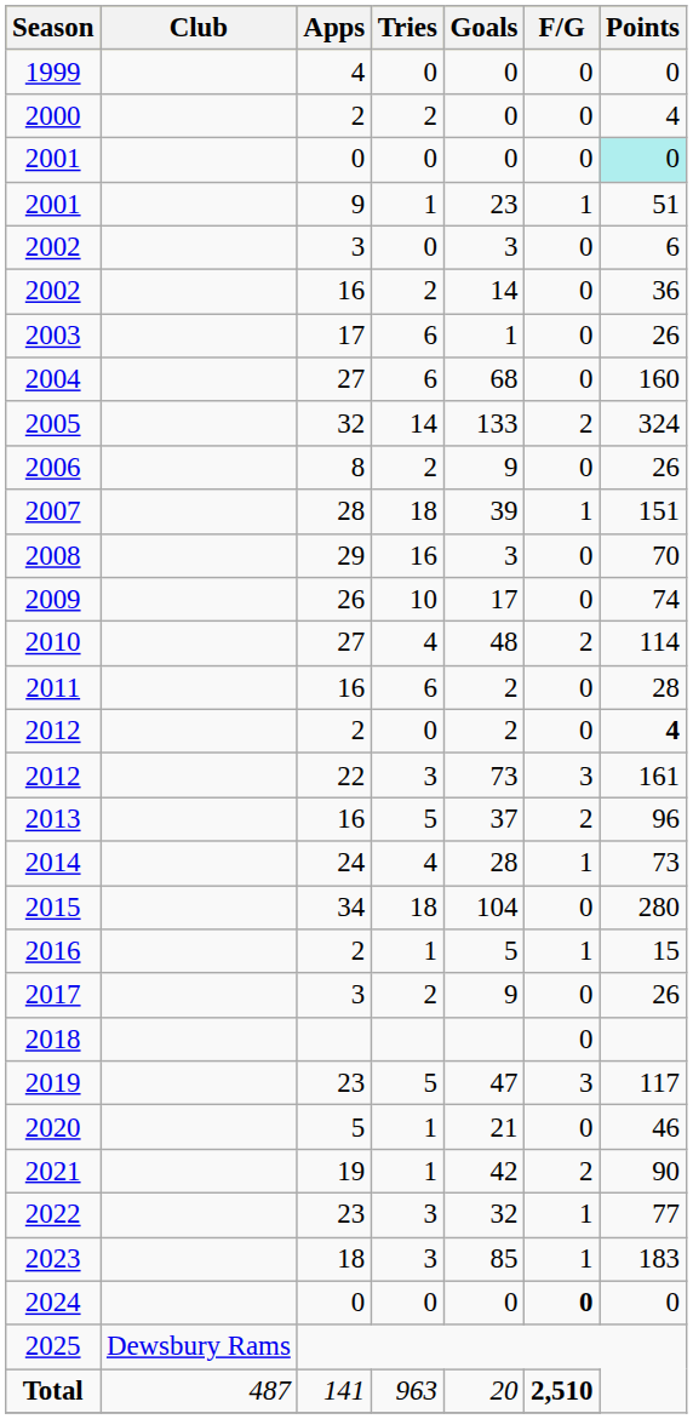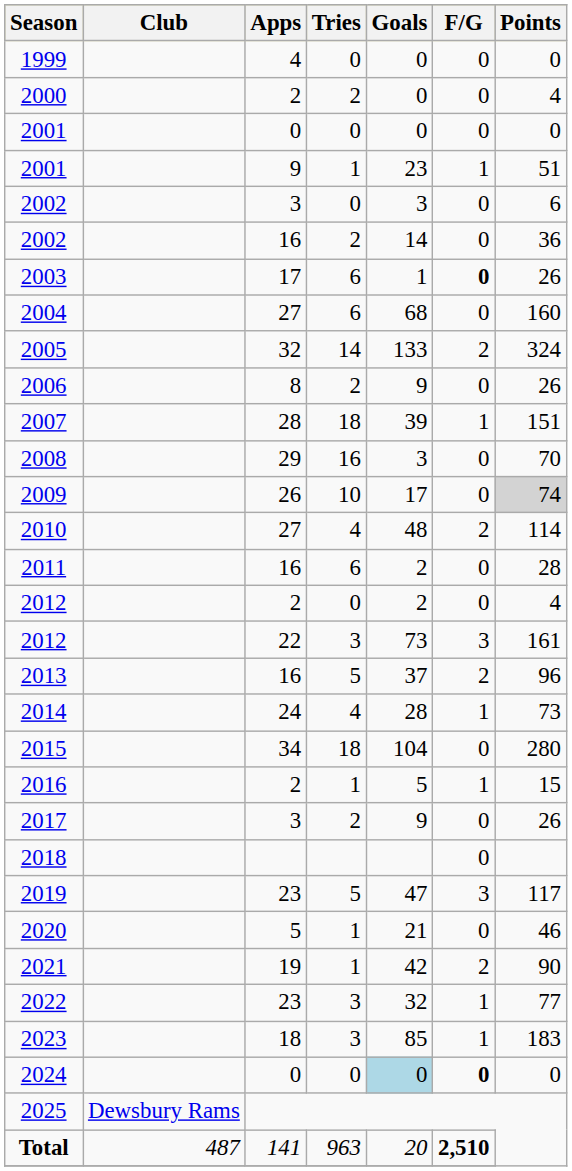2001 / 0 | Points: paleturquoise background -> no background
2003 | F/G: normal -> bold
2009 | Points: no background -> lightgrey background
2012 / 2 | Points: bold -> normal
2024 | Goals: no background -> lightblue background
